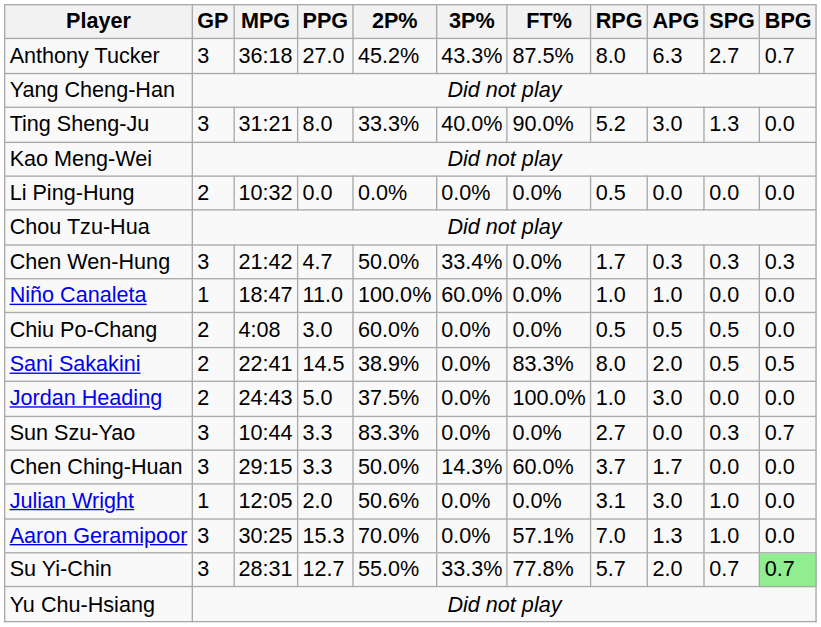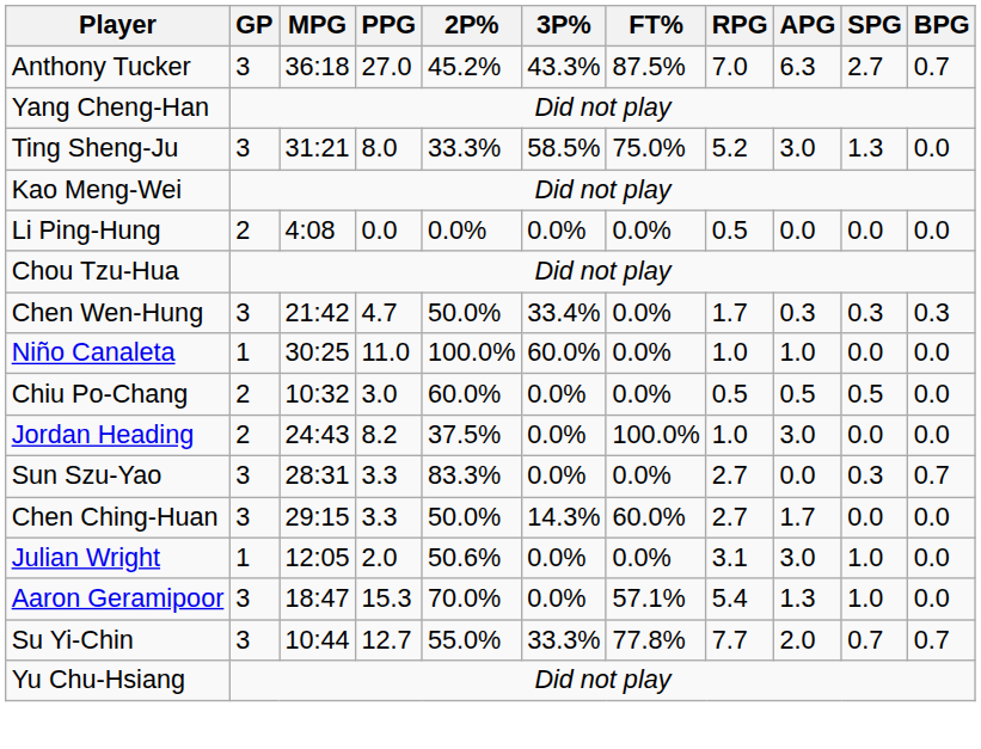Anthony Tucker | RPG: 8.0 -> 7.0
Ting Sheng-Ju | 3P%: 40.0% -> 58.5%
Ting Sheng-Ju | FT%: 90.0% -> 75.0%
Li Ping-Hung | MPG: 10:32 -> 4:08
Niño Canaleta | MPG: 18:47 -> 30:25
Chiu Po-Chang | MPG: 4:08 -> 10:32
- row: Sani Sakakini | 2 | 22:41 | 14.5 | 38.9% | 0.0% | 83.3% | 8.0 | 2.0 | 0.5 | 0.5
Jordan Heading | PPG: 5.0 -> 8.2
Sun Szu-Yao | MPG: 10:44 -> 28:31
Chen Ching-Huan | RPG: 3.7 -> 2.7
Aaron Geramipoor | MPG: 30:25 -> 18:47
Aaron Geramipoor | RPG: 7.0 -> 5.4
Su Yi-Chin | MPG: 28:31 -> 10:44
Su Yi-Chin | RPG: 5.7 -> 7.7
Su Yi-Chin | BPG: lightgreen background -> no background
